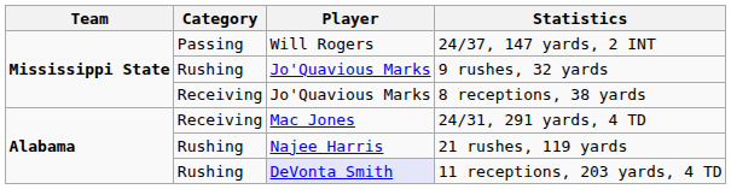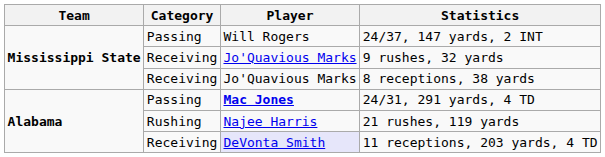9 rushes, 32 yards | Category: Rushing -> Receiving
24/31, 291 yards, 4 TD | Category: Receiving -> Passing
24/31, 291 yards, 4 TD | Player: normal -> bold
11 receptions, 203 yards, 4 TD | Category: Rushing -> Receiving
